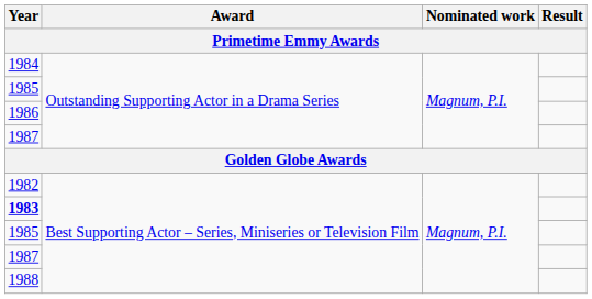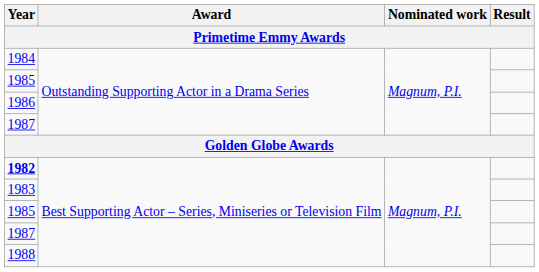1982 | Year: normal -> bold
1983 | Year: bold -> normal
